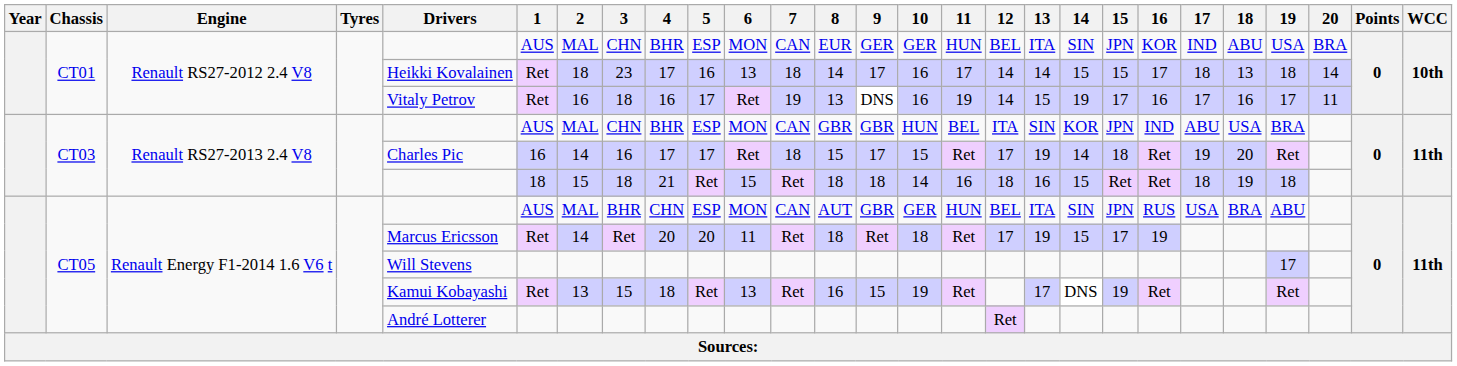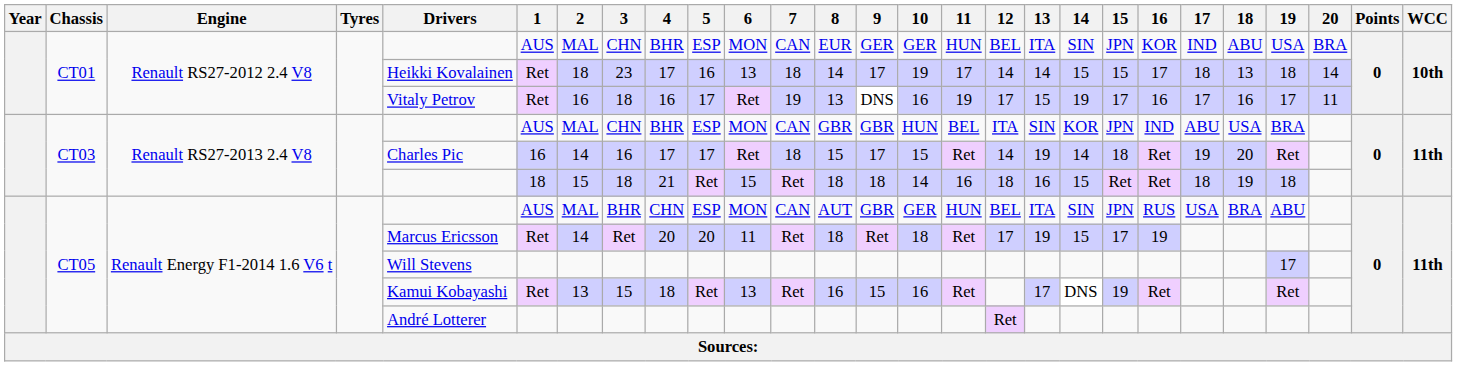row 3 | 10: 16 -> 19
row 4 | 12: 14 -> 17
row 6 | 12: 17 -> 14
row 11 | 10: 19 -> 16
